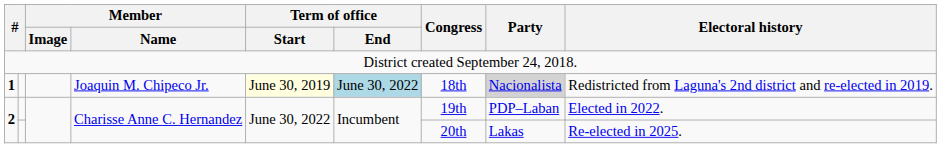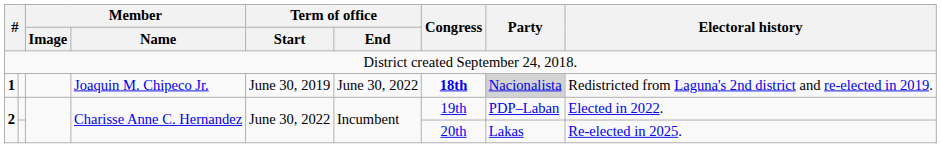1 | Term of office / Start: lightyellow background -> no background
1 | Term of office / End: lightblue background -> no background
1 | Congress: normal -> bold
